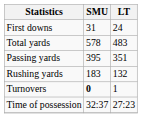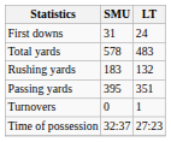rows swapped: Rushing yards <-> Passing yards
Turnovers | SMU: bold -> normal
